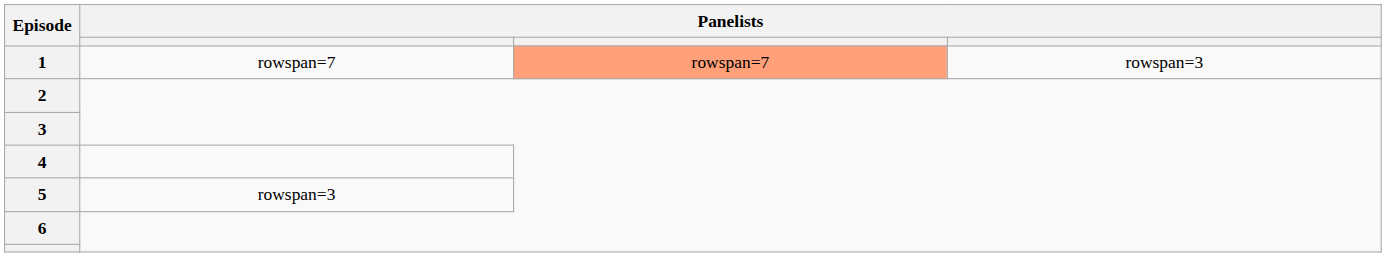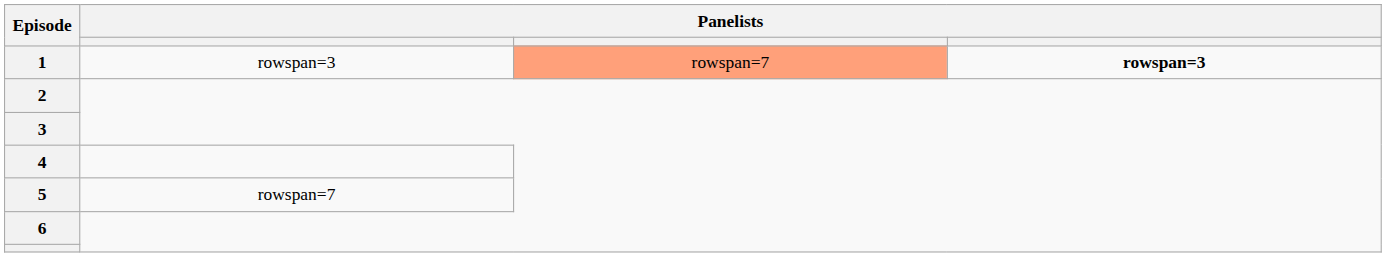1 | column 2: rowspan=7 -> rowspan=3
1 | column 4: normal -> bold
5 | column 2: rowspan=3 -> rowspan=7
